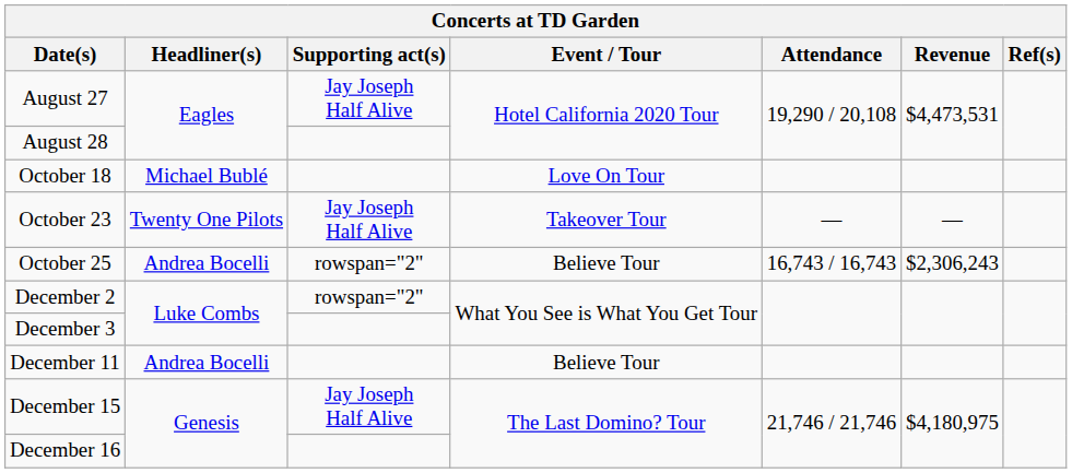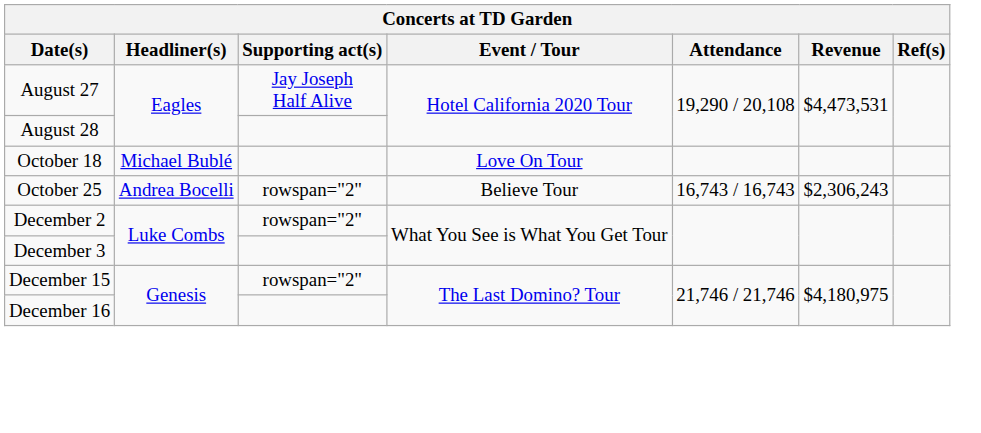- row: October 23 | Twenty One Pilots | Jay Joseph Half Alive | Takeover Tour | — | —
- row: December 11 | Andrea Bocelli | Believe Tour
December 15 | Supporting act(s): Jay Joseph Half Alive -> rowspan="2"
